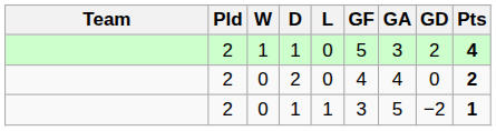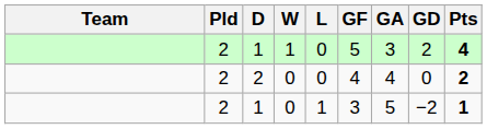columns swapped: W <-> D
